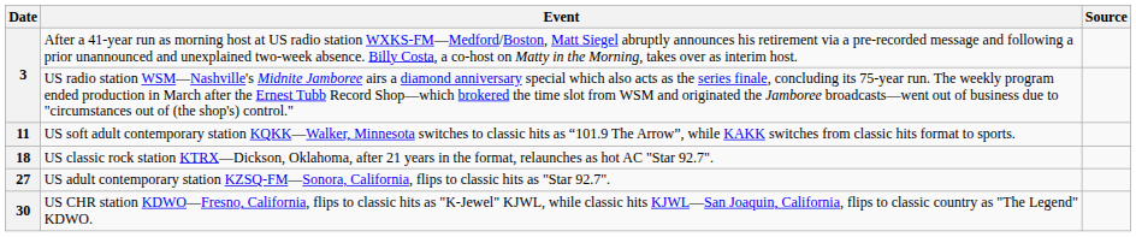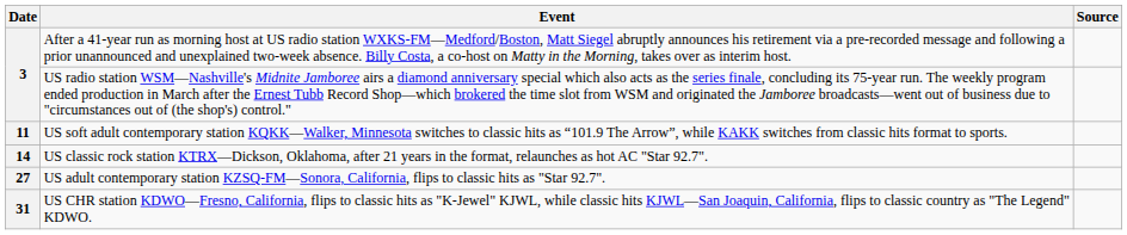row 5 | Date: 18 -> 14
row 7 | Date: 30 -> 31
